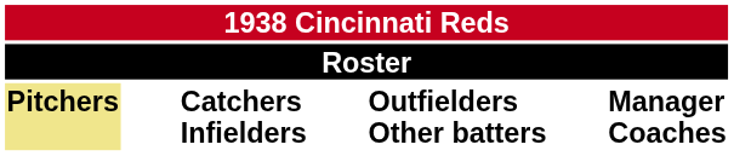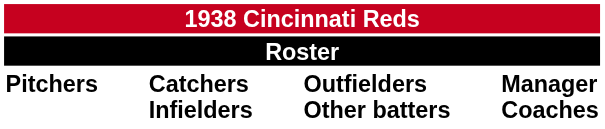Pitchers | column 1: khaki background -> no background
